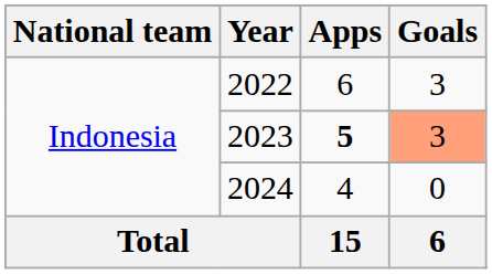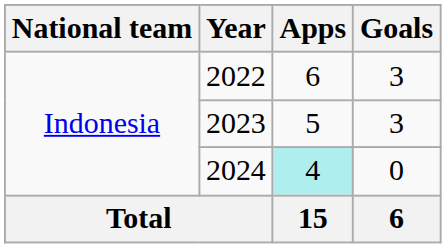2023 | Apps: bold -> normal
2023 | Goals: lightsalmon background -> no background
2024 | Apps: no background -> paleturquoise background
